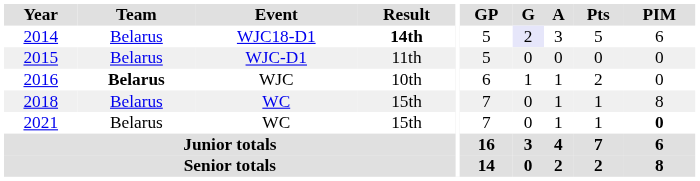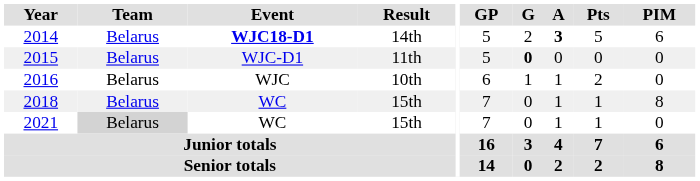2014 | Event: normal -> bold
2014 | Result: bold -> normal
2014 | G: lavender background -> no background
2014 | A: normal -> bold
2015 | G: normal -> bold
2016 | Team: bold -> normal
2021 | Team: no background -> lightgrey background
2021 | PIM: bold -> normal
